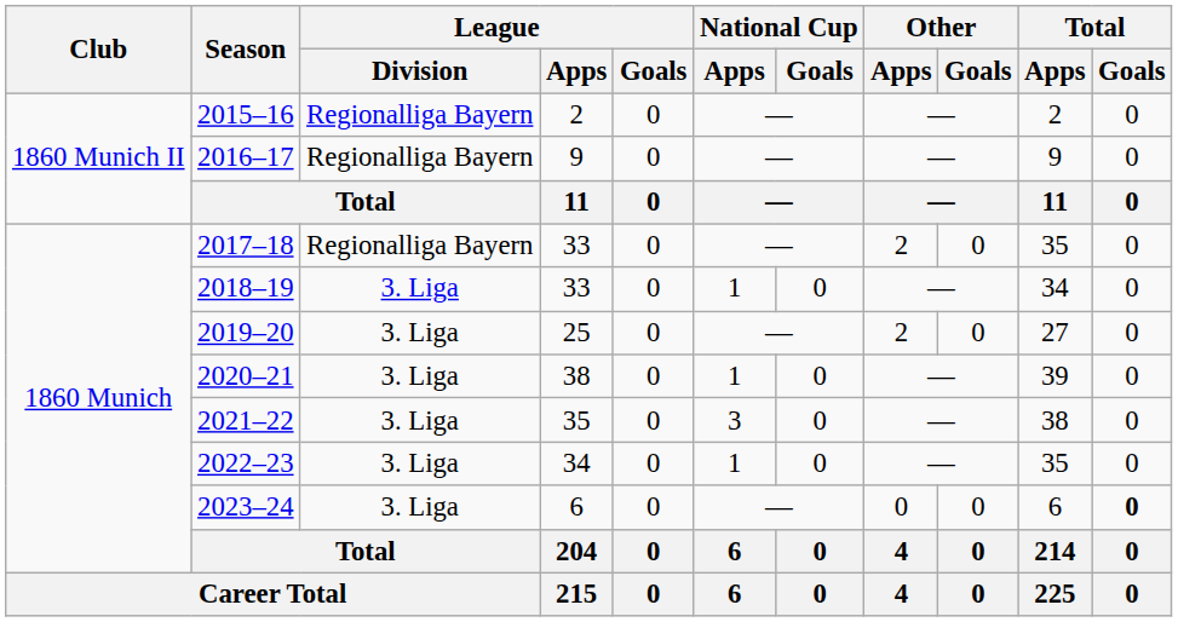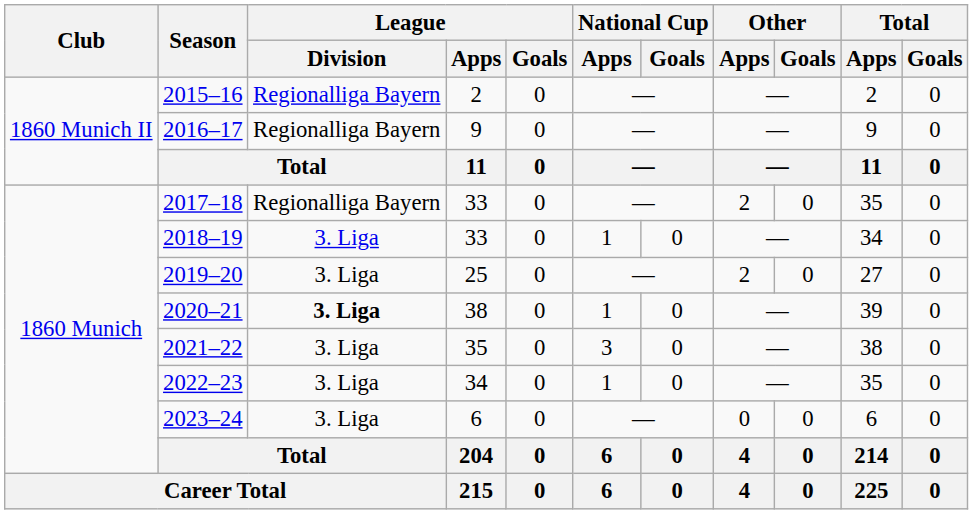2020–21 | League / Division: normal -> bold
2023–24 | Total / Goals: bold -> normal
